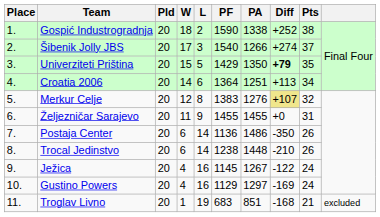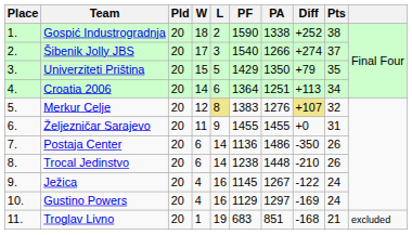Univerziteti Priština | Diff: bold -> normal
Merkur Celje | L: no background -> khaki background
